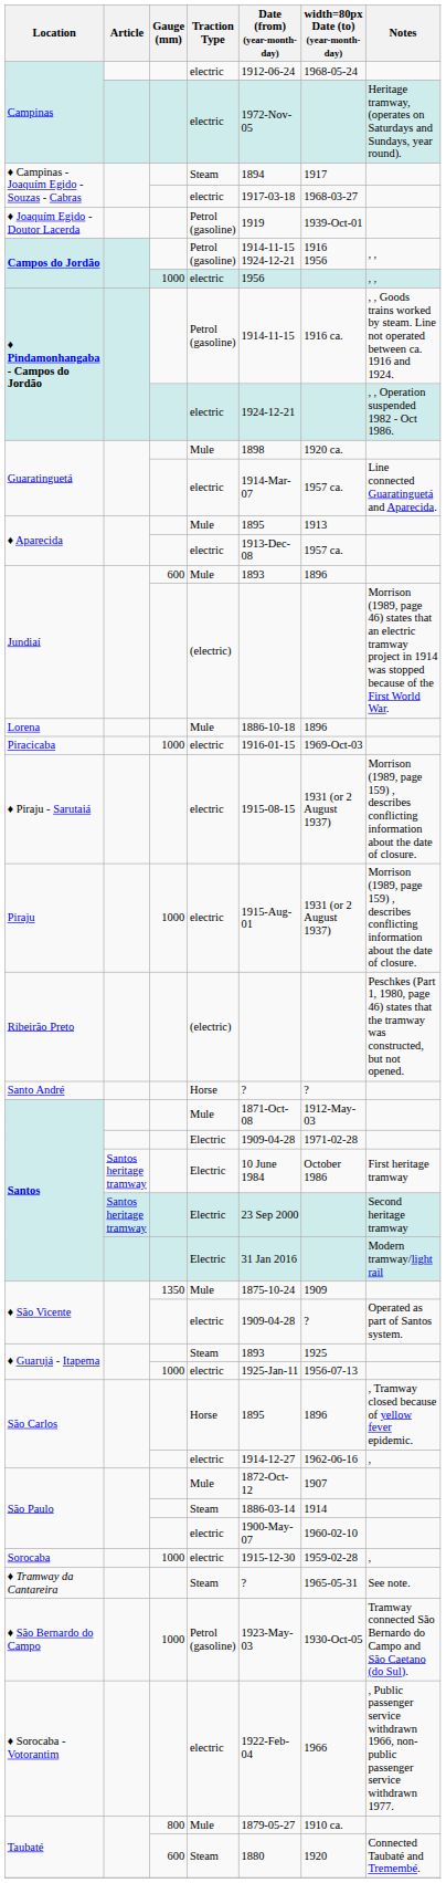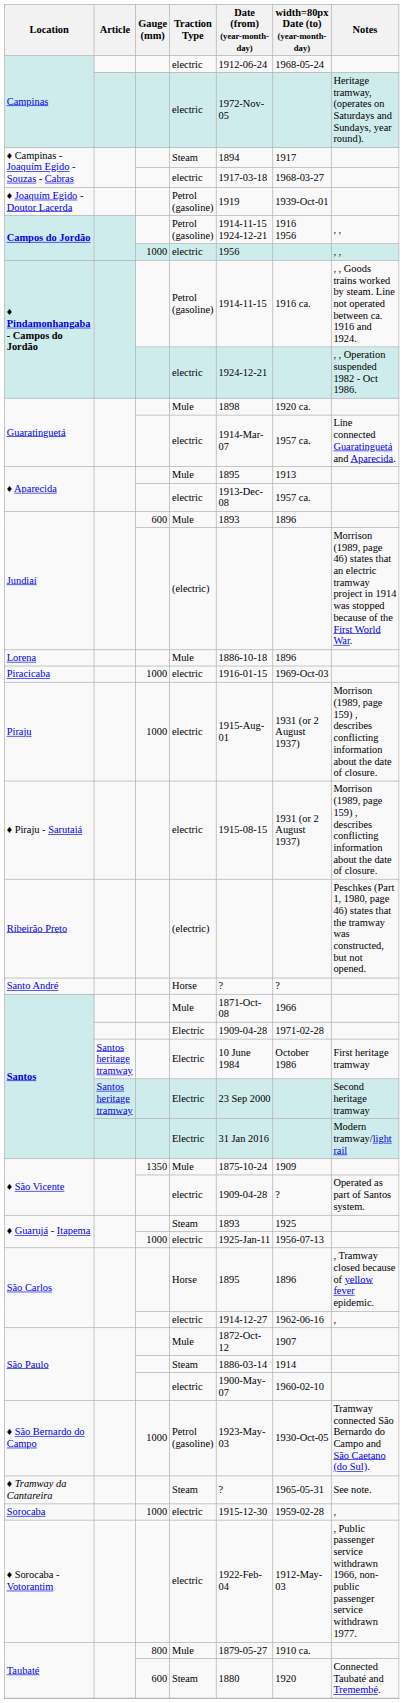rows swapped: Piraju <-> ♦ Piraju - Sarutaiá
Santos / Mule | width=80px Date (to) (year-month-day): 1912-May-03 -> 1966
rows swapped: ♦ São Bernardo do Campo <-> Sorocaba
♦ Sorocaba - Votorantim | width=80px Date (to) (year-month-day): 1966 -> 1912-May-03
